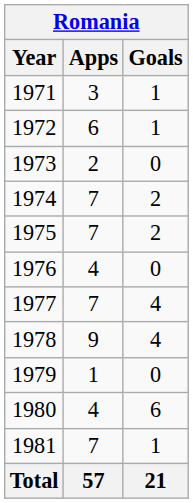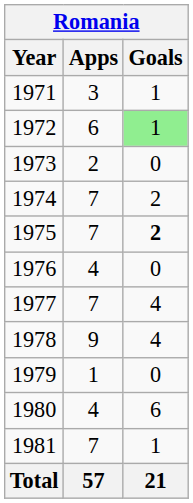1972 | Goals: no background -> lightgreen background
1975 | Goals: normal -> bold
